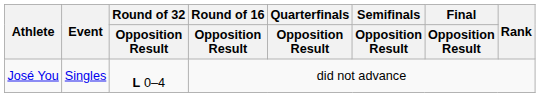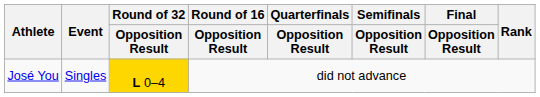José You | Round of 32 / Opposition Result: no background -> gold background
